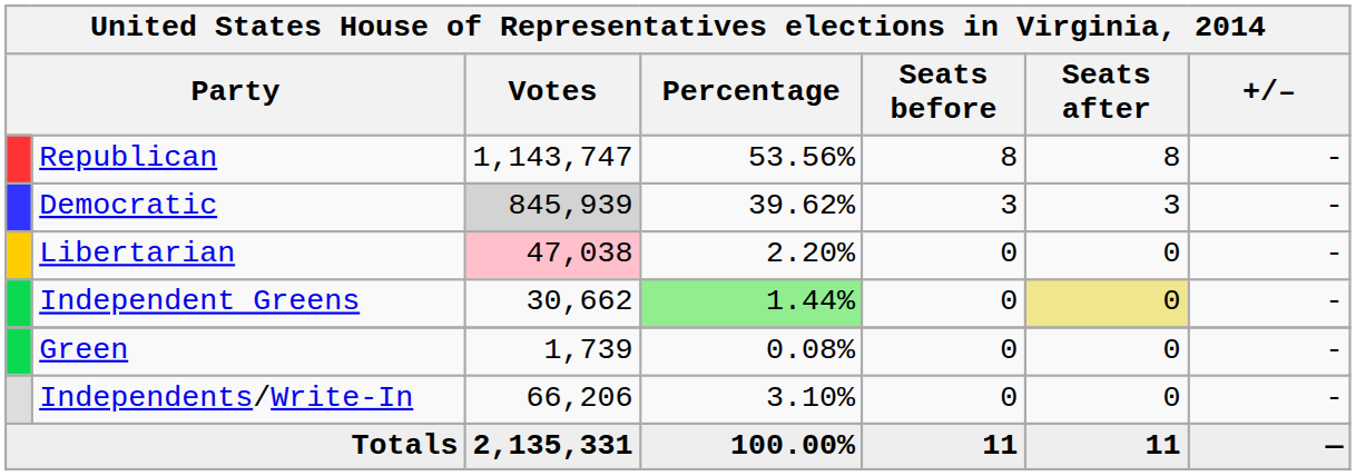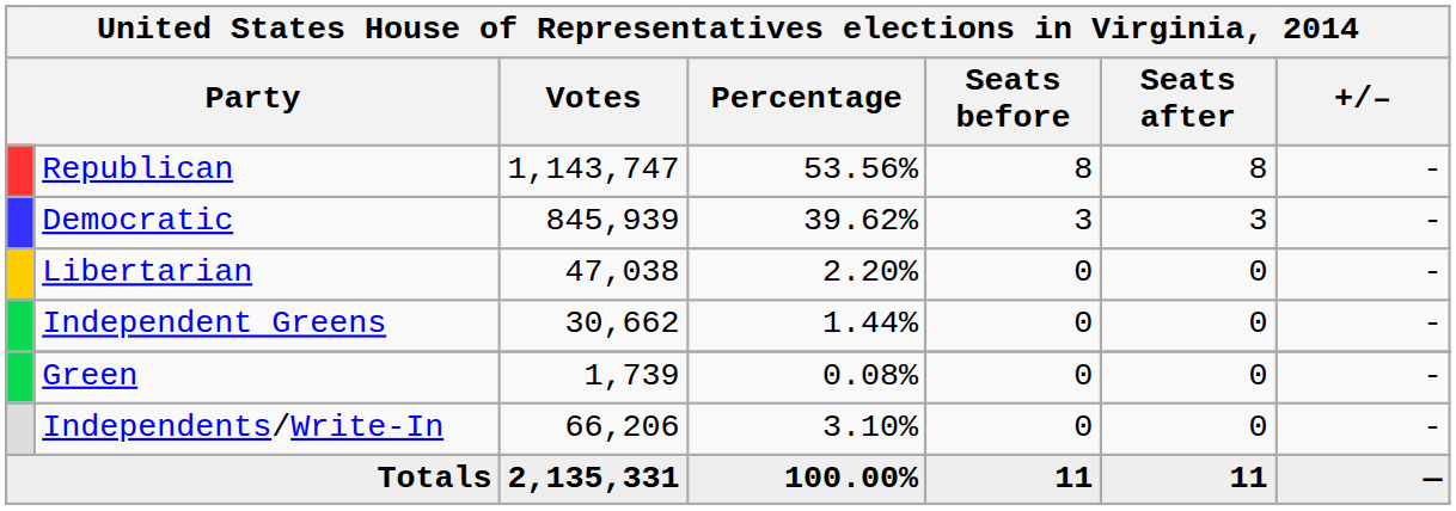Democratic | Votes: lightgrey background -> no background
Libertarian | Votes: pink background -> no background
Independent Greens | Percentage: lightgreen background -> no background
Independent Greens | Seats after: khaki background -> no background
